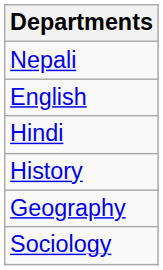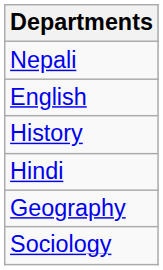row 4 | column 1: Hindi -> History
row 5 | column 1: History -> Hindi
